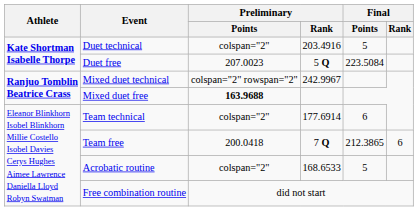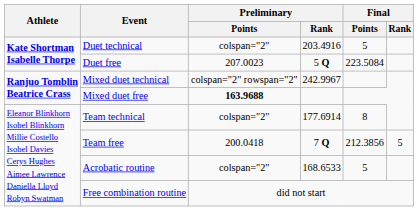Team technical | Final / Points: 6 -> 8
Team free | Final / Points: 212.3865 -> 212.3856
Team free | Final / Rank: 6 -> 5
